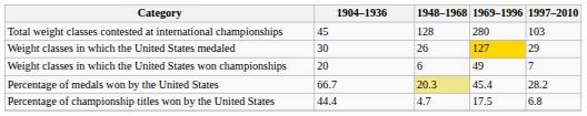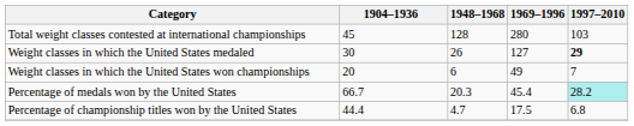Weight classes in which the United States medaled | 1969–1996: gold background -> no background
Weight classes in which the United States medaled | 1997–2010: normal -> bold
Percentage of medals won by the United States | 1948–1968: khaki background -> no background
Percentage of medals won by the United States | 1997–2010: no background -> paleturquoise background
